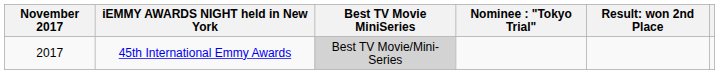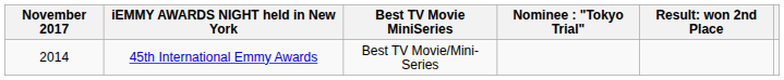45th International Emmy Awards | November 2017: 2017 -> 2014
45th International Emmy Awards | Best TV Movie MiniSeries: lightgrey background -> no background
